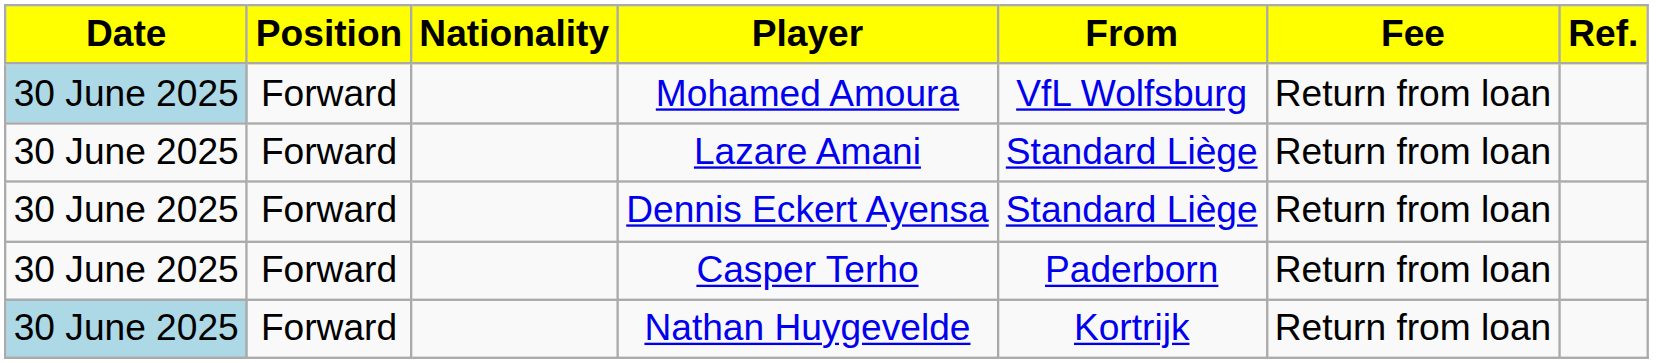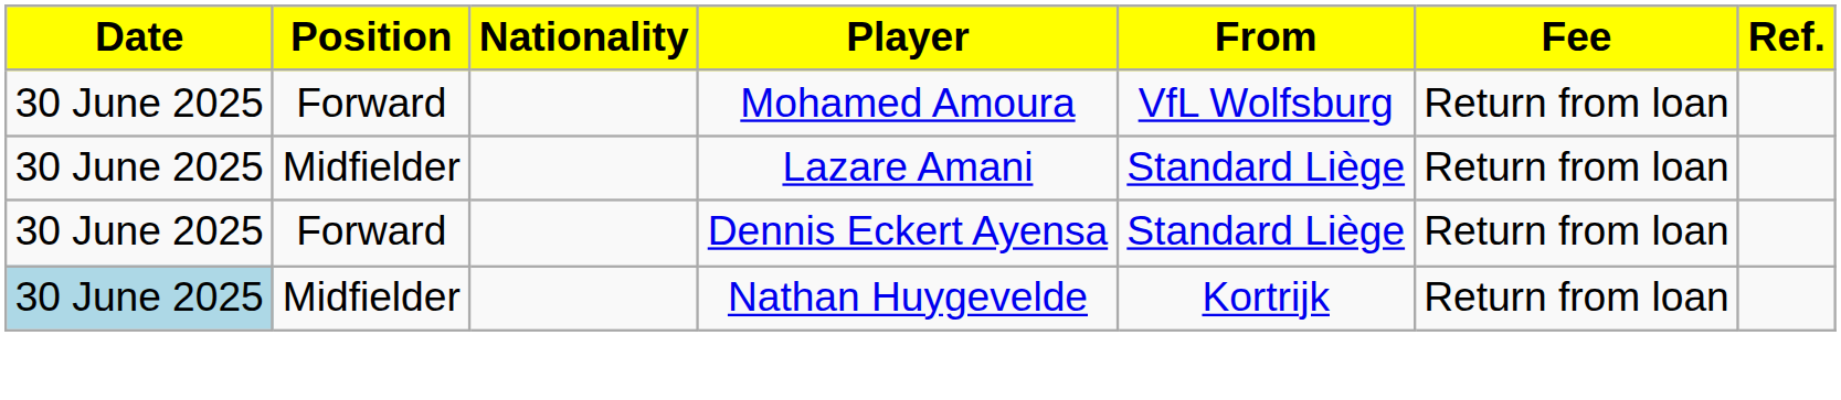Mohamed Amoura | Date: lightblue background -> no background
Lazare Amani | Position: Forward -> Midfielder
- row: 30 June 2025 | Forward | Casper Terho | Paderborn | Return from loan
Nathan Huygevelde | Position: Forward -> Midfielder
